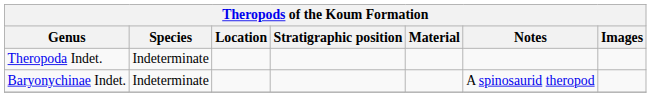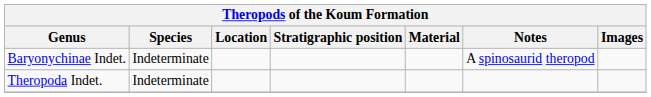rows swapped: Baryonychinae Indet. <-> Theropoda Indet.
